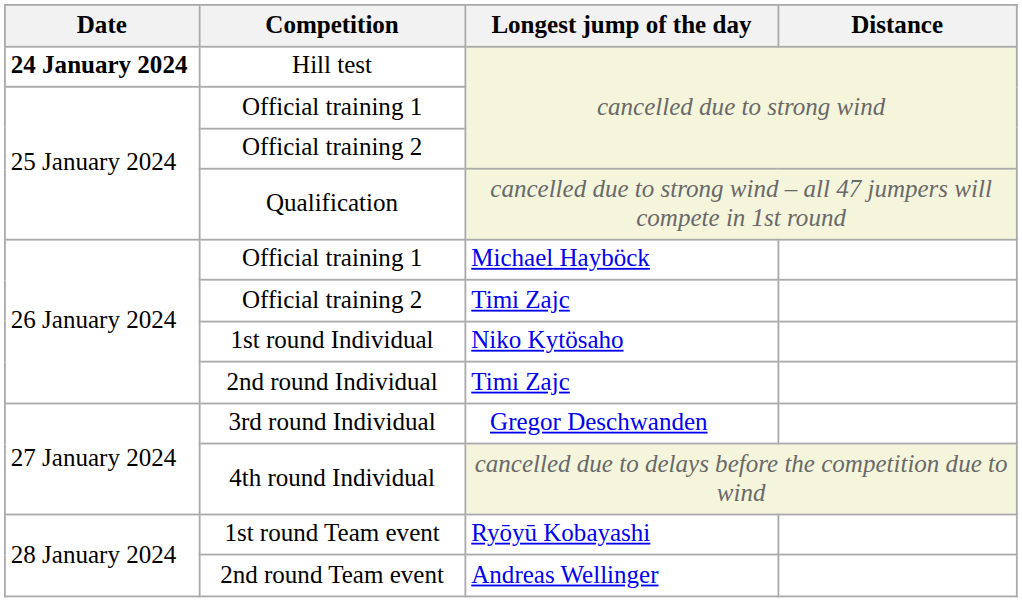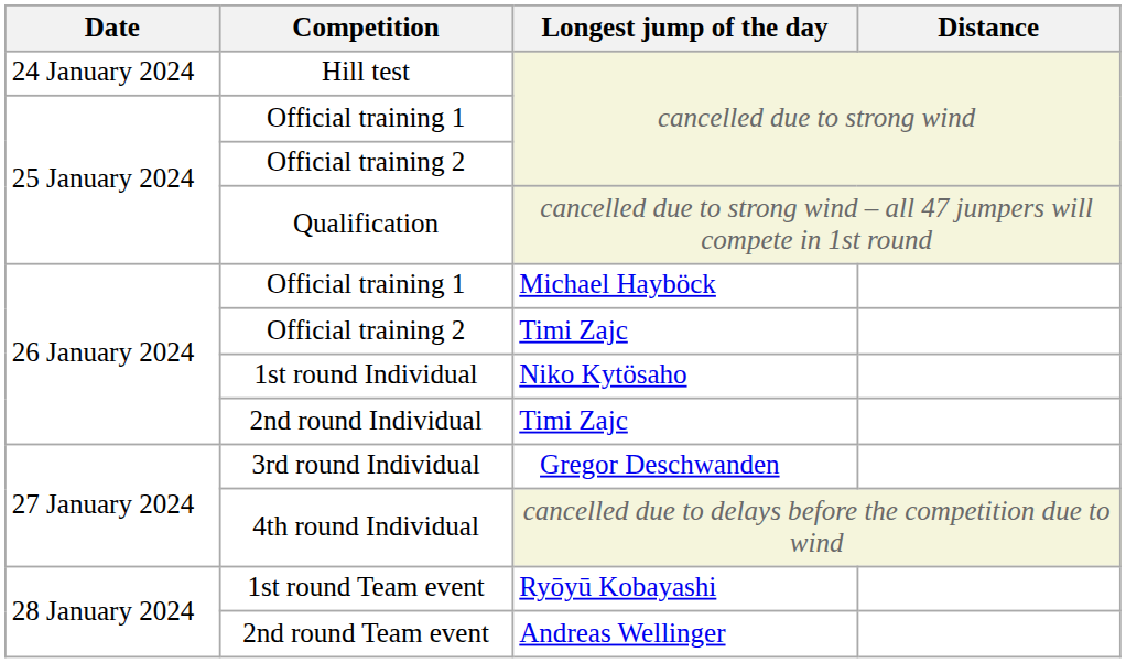Hill test | Date: bold -> normal
